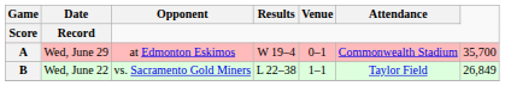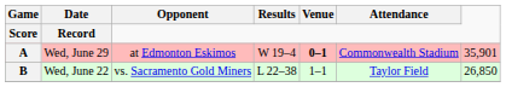A | Venue: normal -> bold
A | column 7: 35,700 -> 35,901
B | column 7: 26,849 -> 26,850
